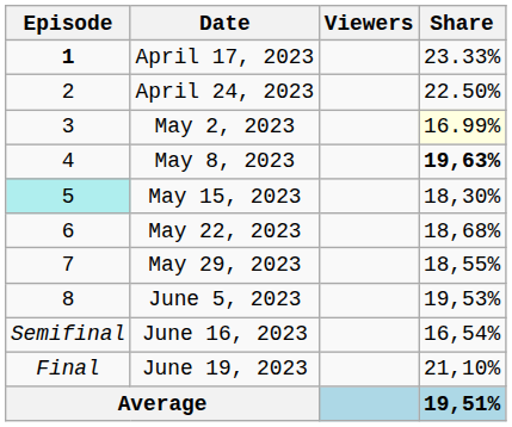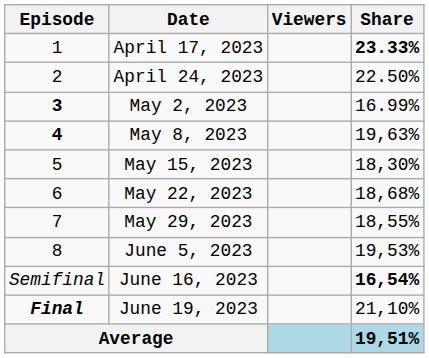April 17, 2023 | Episode: bold -> normal
April 17, 2023 | Share: normal -> bold
May 2, 2023 | Episode: normal -> bold
May 2, 2023 | Share: lightyellow background -> no background
May 8, 2023 | Episode: normal -> bold
May 8, 2023 | Share: bold -> normal
May 15, 2023 | Episode: paleturquoise background -> no background
June 16, 2023 | Share: normal -> bold
June 19, 2023 | Episode: normal -> bold
